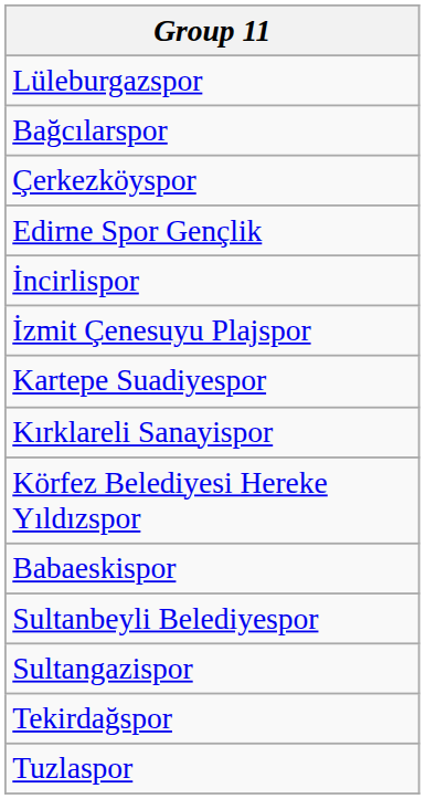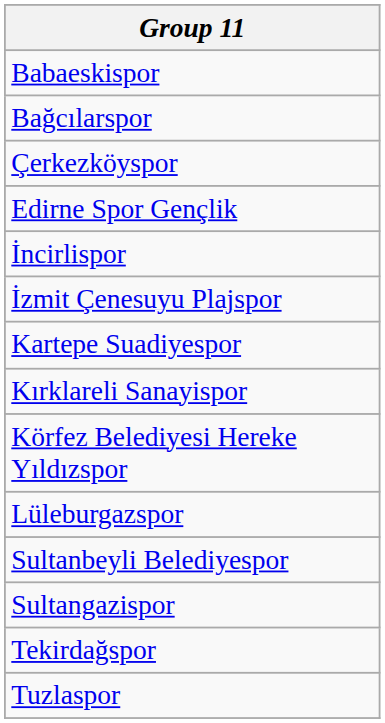row 2 | column 1: Lüleburgazspor -> Babaeskispor
row 11 | column 1: Babaeskispor -> Lüleburgazspor
